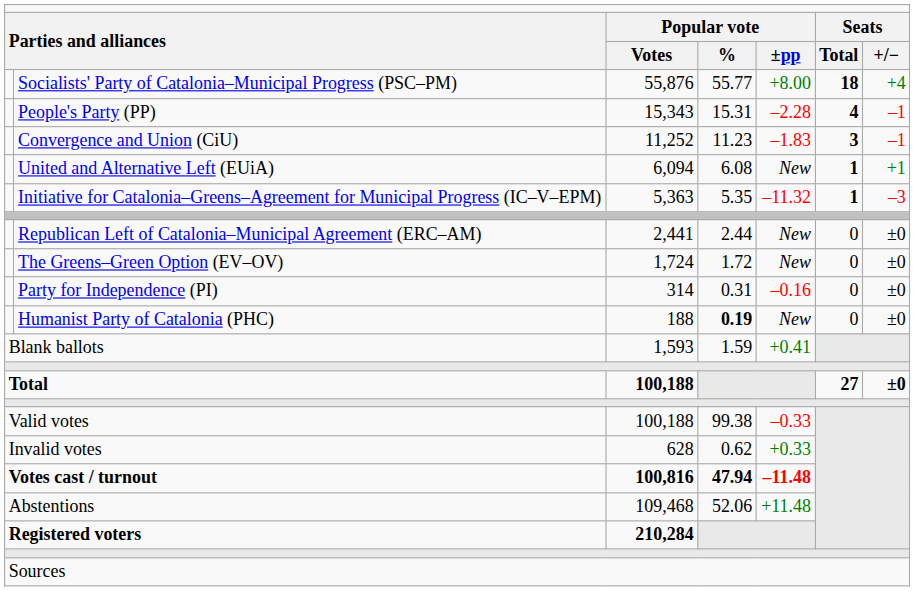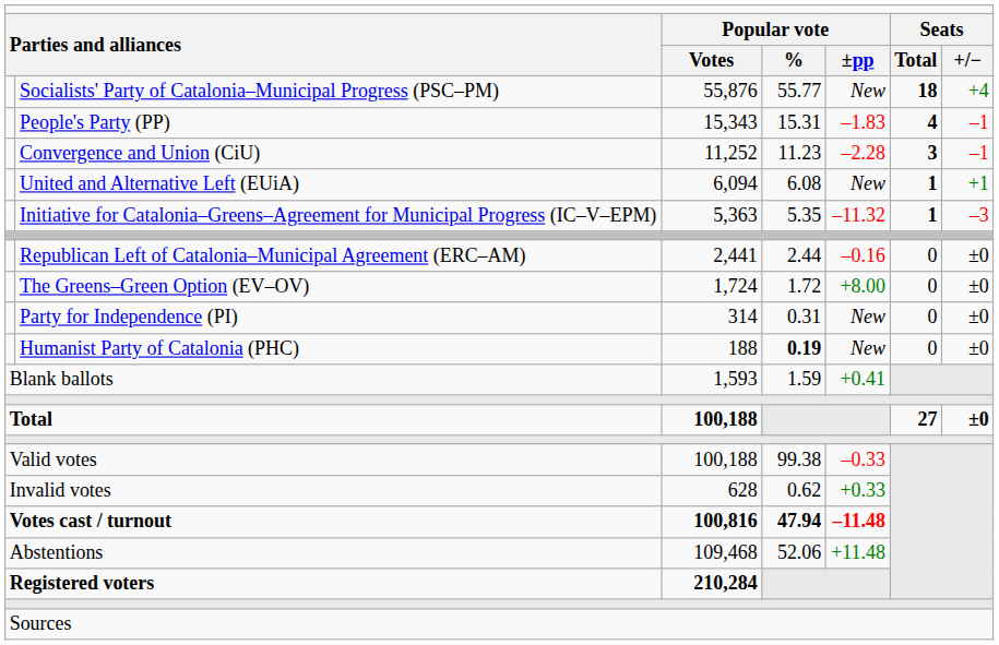Socialists' Party of Catalonia–Municipal Progress (PSC–PM) | column 5: +8.00 -> New
People's Party (PP) | column 5: –2.28 -> –1.83
Convergence and Union (CiU) | column 5: –1.83 -> –2.28
Republican Left of Catalonia–Municipal Agreement (ERC–AM) | column 5: New -> –0.16
The Greens–Green Option (EV–OV) | column 5: New -> +8.00
Party for Independence (PI) | column 5: –0.16 -> New
